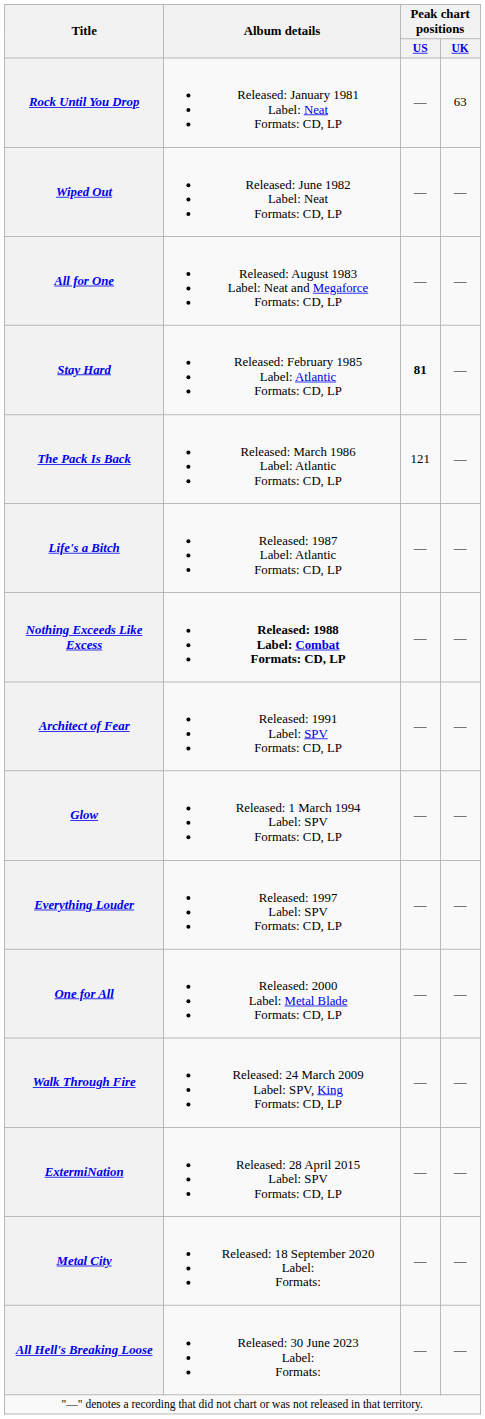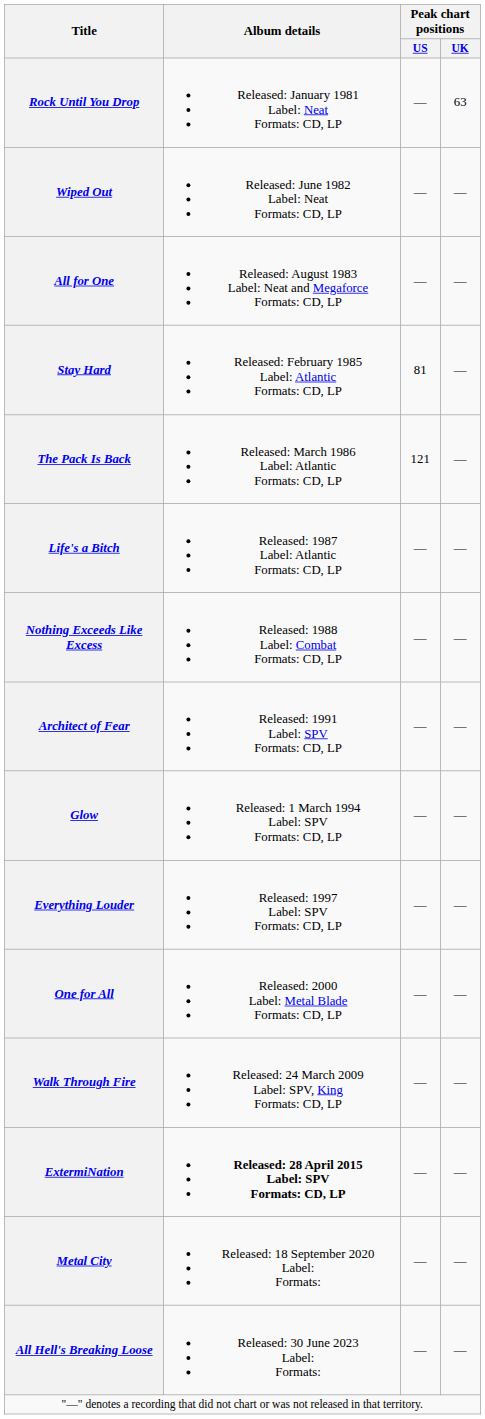Stay Hard | Peak chart positions / US: bold -> normal
Nothing Exceeds Like Excess | Album details: bold -> normal
ExtermiNation | Album details: normal -> bold
